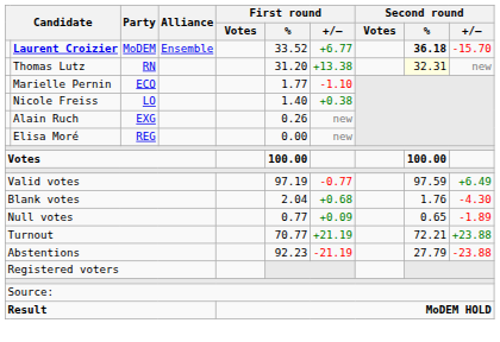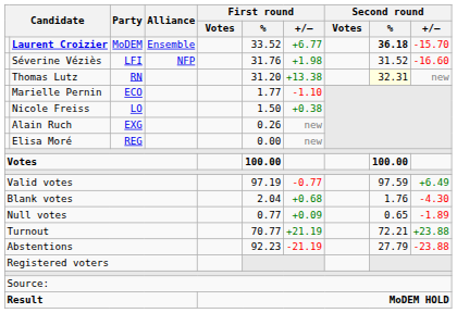+ row: Séverine Véziès | LFI | NFP | 31.76 | +1.98 | 31.52 | -16.60
Nicole Freiss | First round / %: 1.40 -> 1.50
